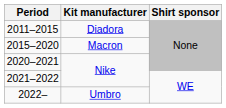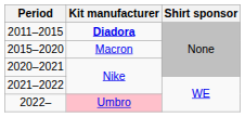2011–2015 | Kit manufacturer: normal -> bold
2022– | Kit manufacturer: no background -> pink background
